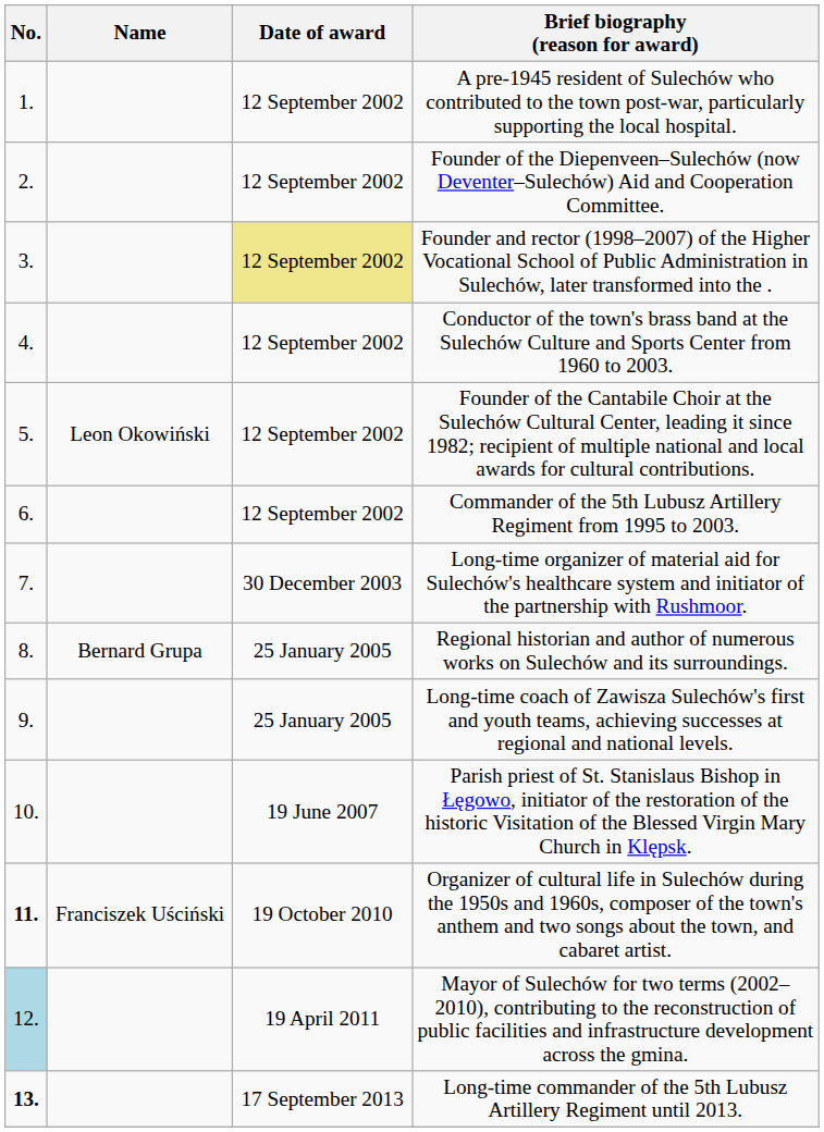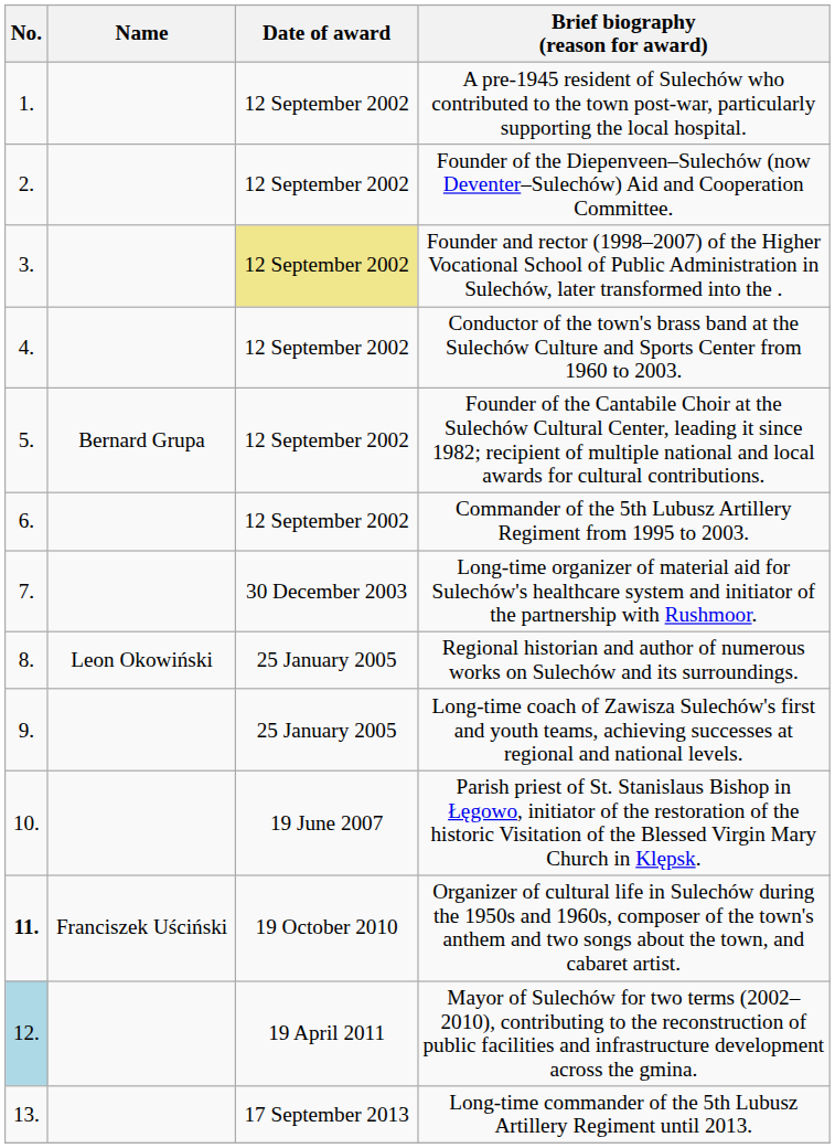row 6 | Name: Leon Okowiński -> Bernard Grupa
row 9 | Name: Bernard Grupa -> Leon Okowiński
row 14 | No.: bold -> normal
